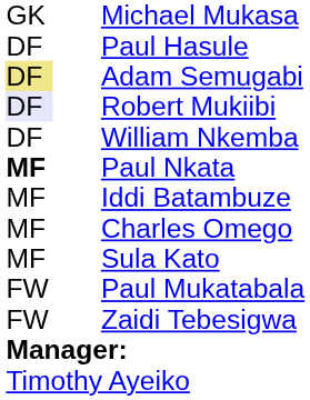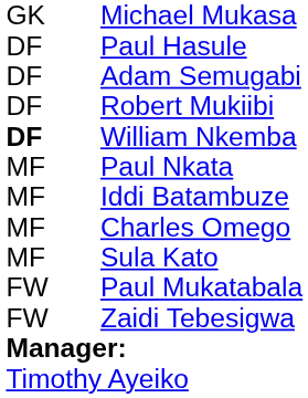Adam Semugabi | column 1: khaki background -> no background
Robert Mukiibi | column 1: lavender background -> no background
William Nkemba | column 1: normal -> bold
Paul Nkata | column 1: bold -> normal
